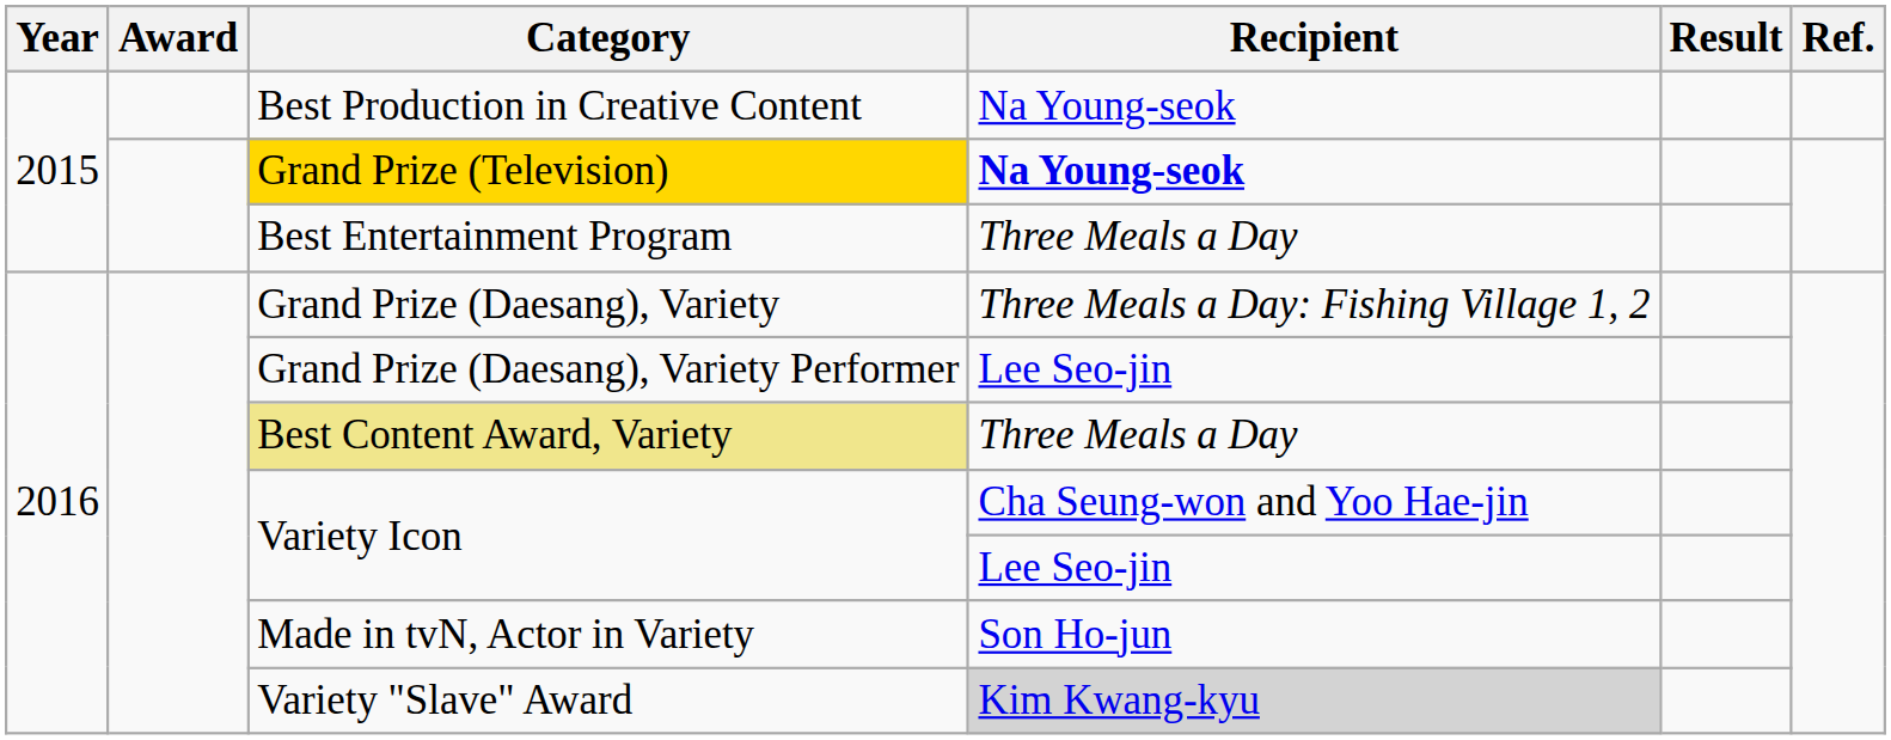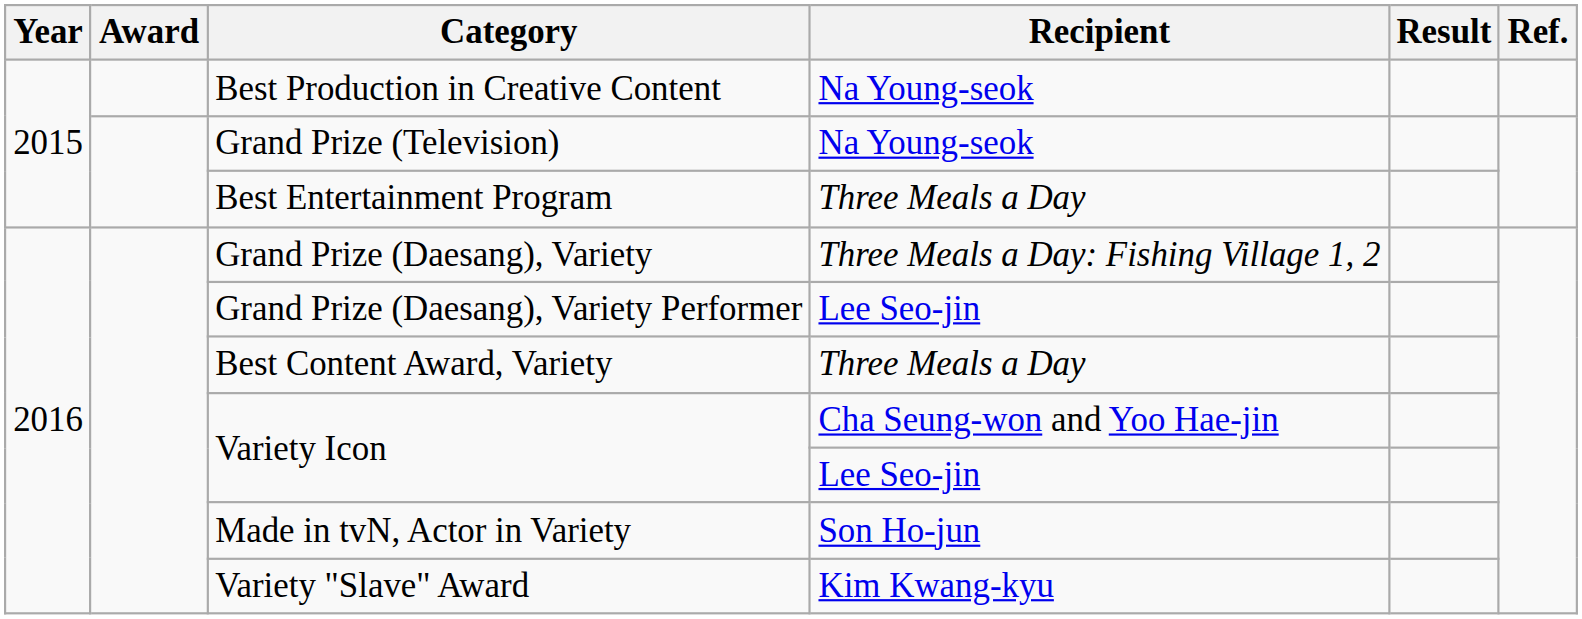Grand Prize (Television) | Category: gold background -> no background
Grand Prize (Television) | Recipient: bold -> normal
Best Content Award, Variety | Category: khaki background -> no background
Variety "Slave" Award | Recipient: lightgrey background -> no background
